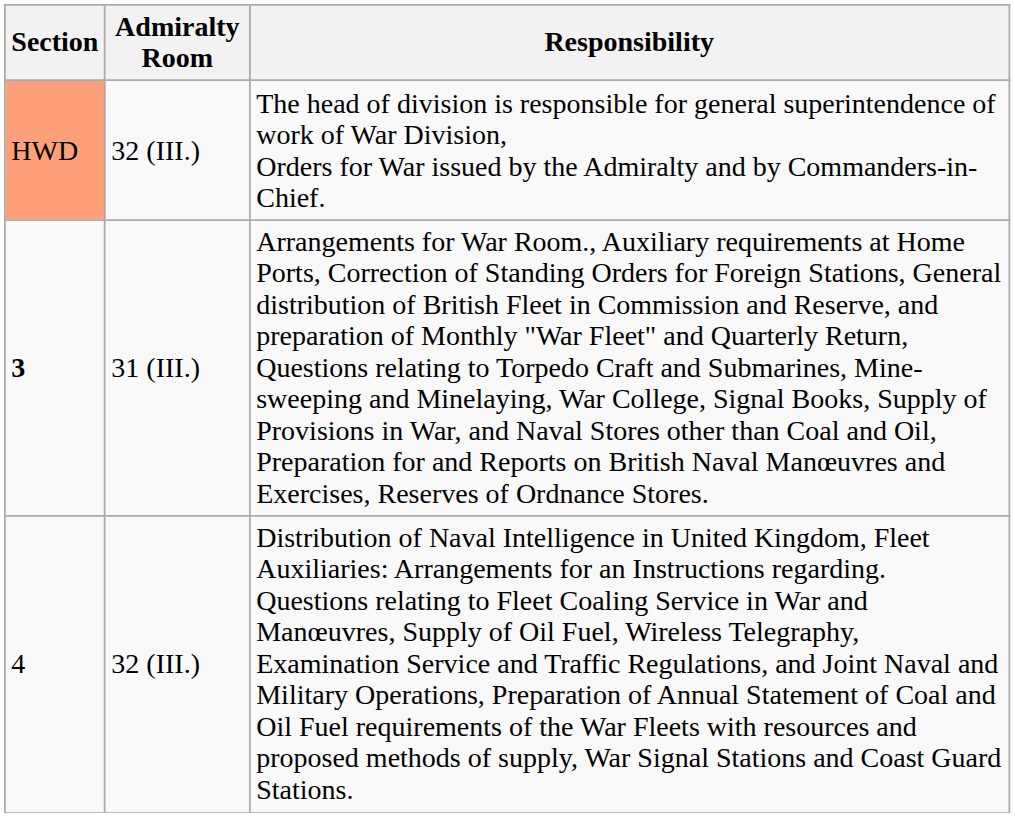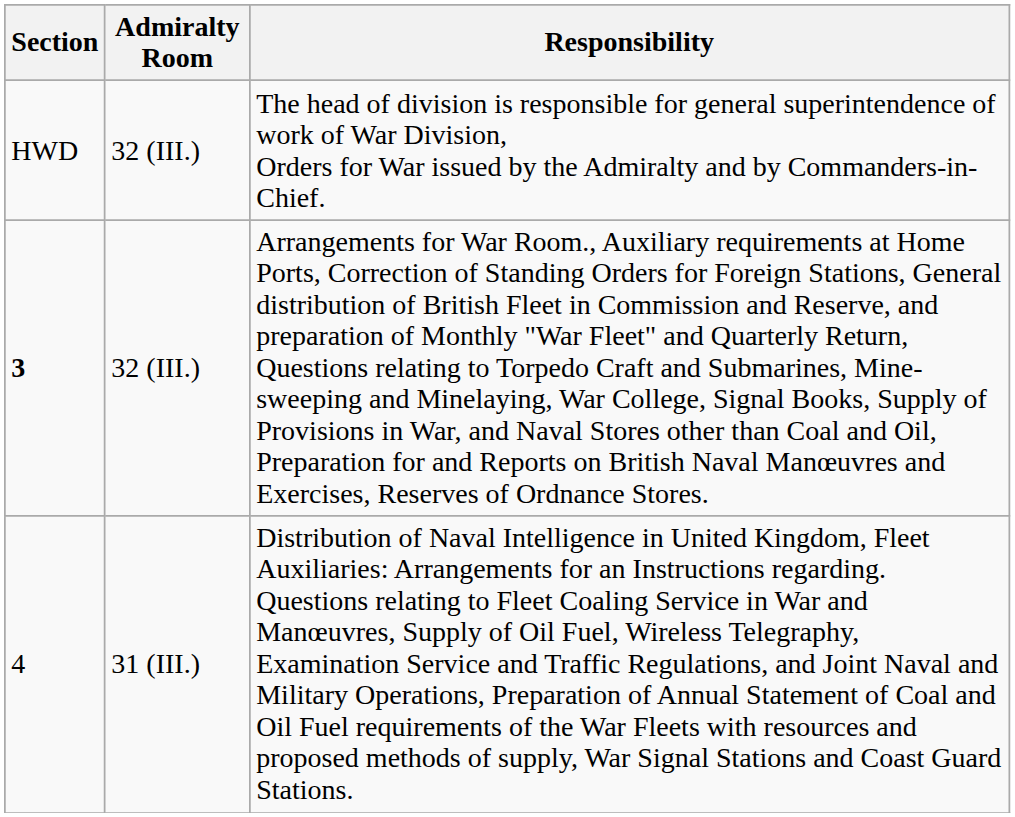row 2 | Section: lightsalmon background -> no background
row 3 | Admiralty Room: 31 (III.) -> 32 (III.)
row 4 | Admiralty Room: 32 (III.) -> 31 (III.)
